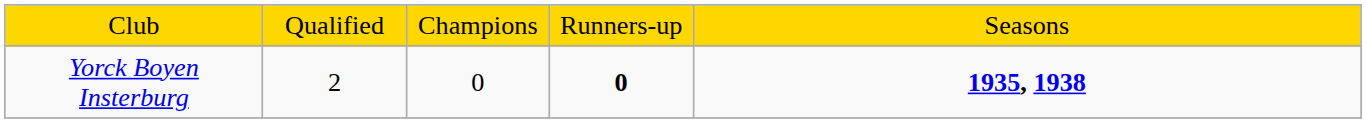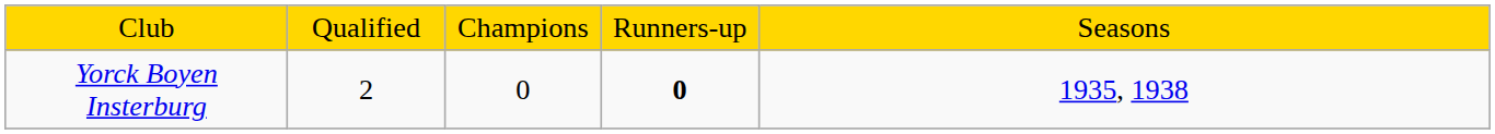Yorck Boyen Insterburg | column 5: bold -> normal
